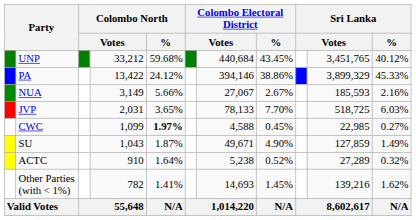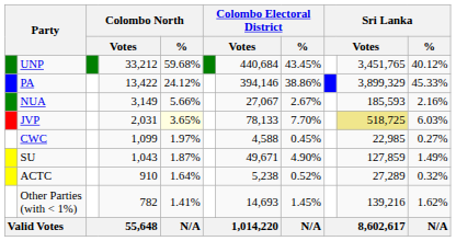JVP | Colombo North / %: no background -> lightyellow background
JVP | column 10: no background -> khaki background
CWC | Colombo North / %: bold -> normal
